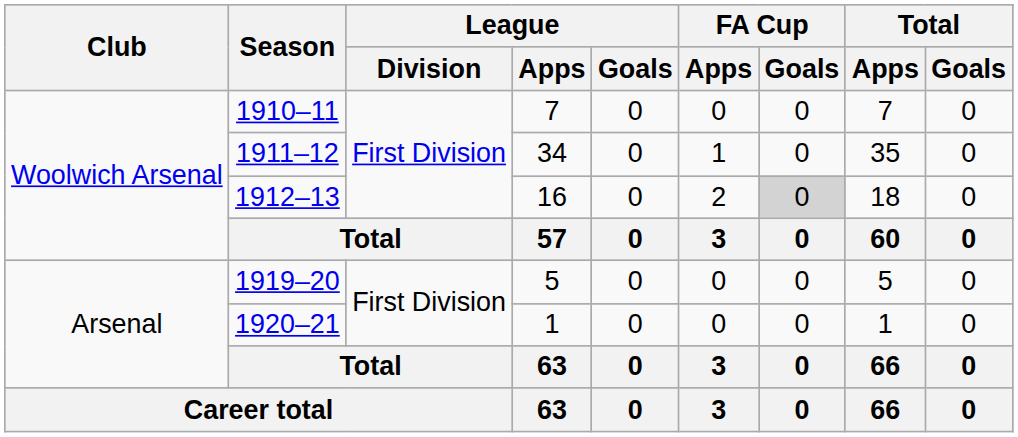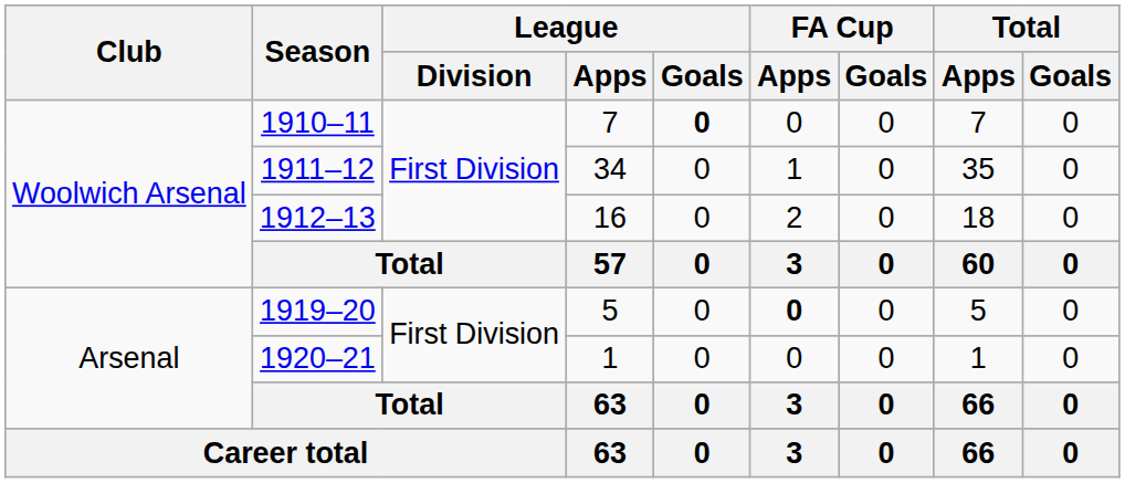1910–11 | League / Goals: normal -> bold
1912–13 | FA Cup / Goals: lightgrey background -> no background
1919–20 | FA Cup / Apps: normal -> bold
